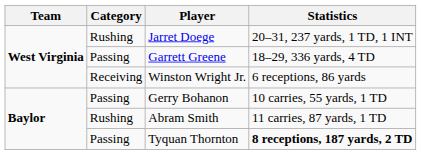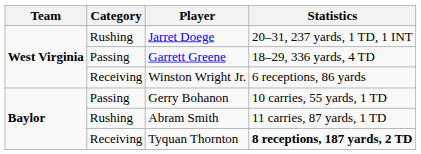Tyquan Thornton | Category: Passing -> Receiving
